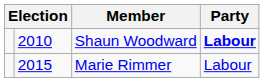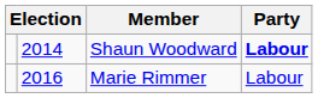Shaun Woodward | column 2: 2010 -> 2014
Marie Rimmer | column 2: 2015 -> 2016
